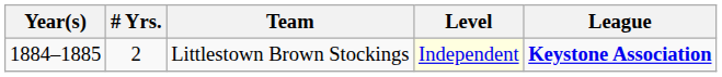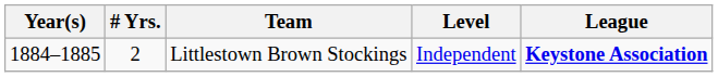Littlestown Brown Stockings | Level: lightyellow background -> no background
